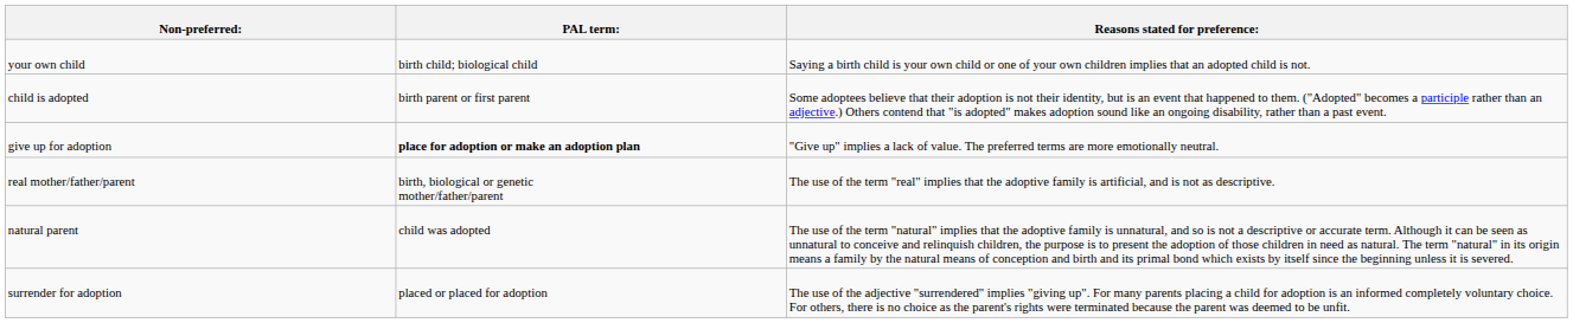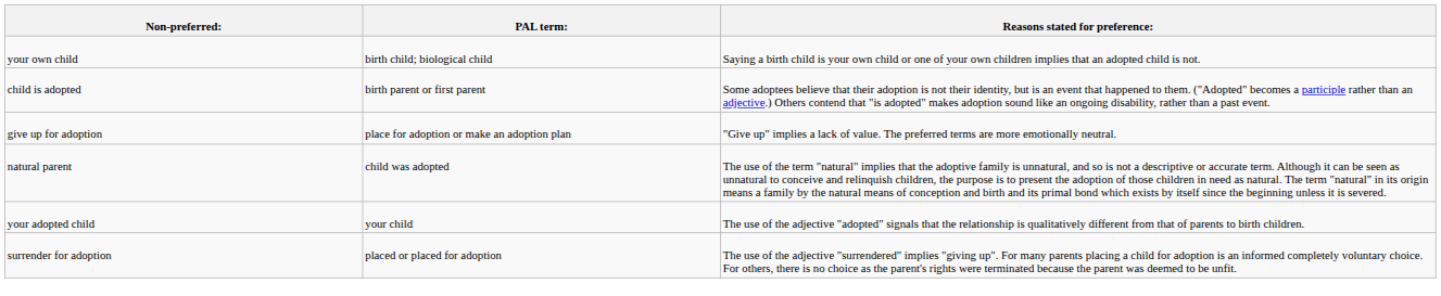give up for adoption | PAL term:: bold -> normal
- row: real mother/father/parent | birth, biological or genetic mother/father/parent | The use of the term "real" implies that the adoptive family is artificial, and is not as descriptive.
+ row: your adopted child | your child | The use of the adjective "adopted" signals that the relationship is qualitatively different from that of parents to birth children.
